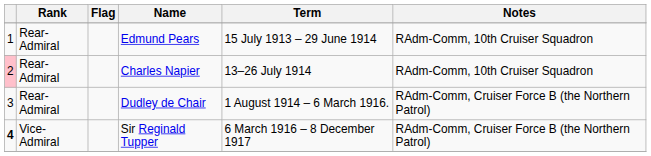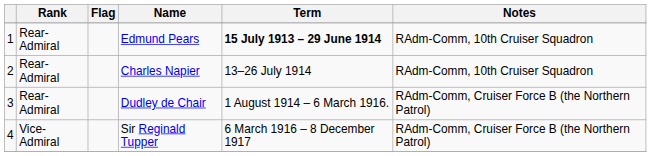Edmund Pears | Term: normal -> bold
Charles Napier | column 1: pink background -> no background
Sir Reginald Tupper | column 1: bold -> normal
